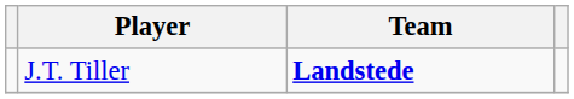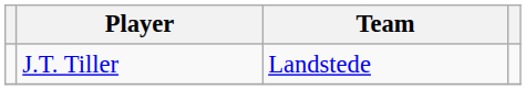J.T. Tiller | Team: bold -> normal
